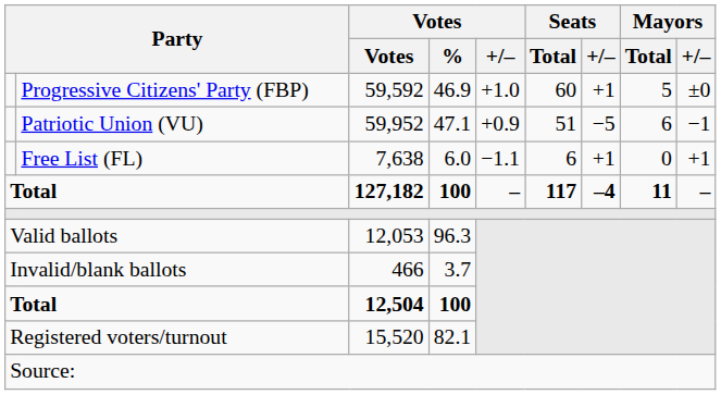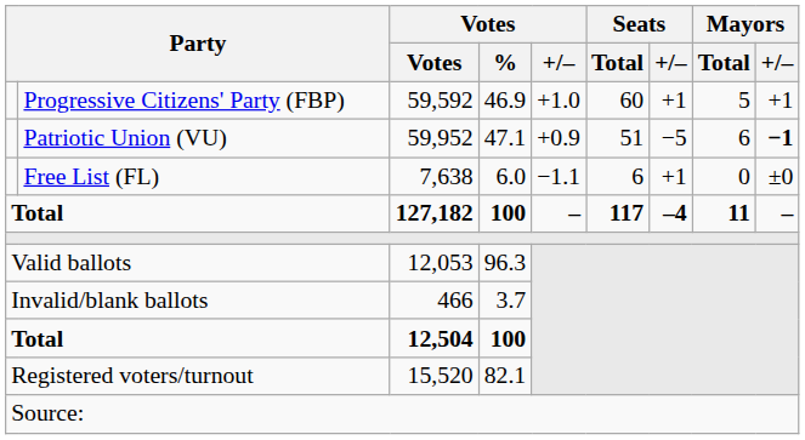Progressive Citizens' Party (FBP) | Mayors / +/–: ±0 -> +1
Patriotic Union (VU) | Mayors / +/–: normal -> bold
Free List (FL) | Mayors / +/–: +1 -> ±0
